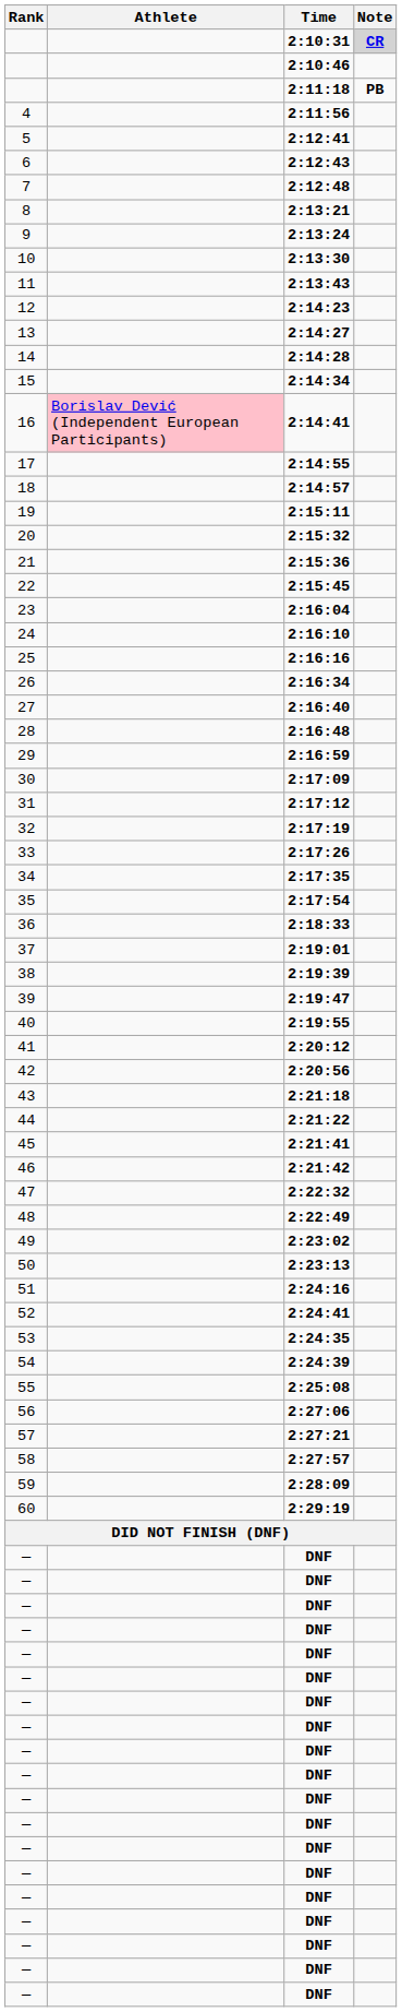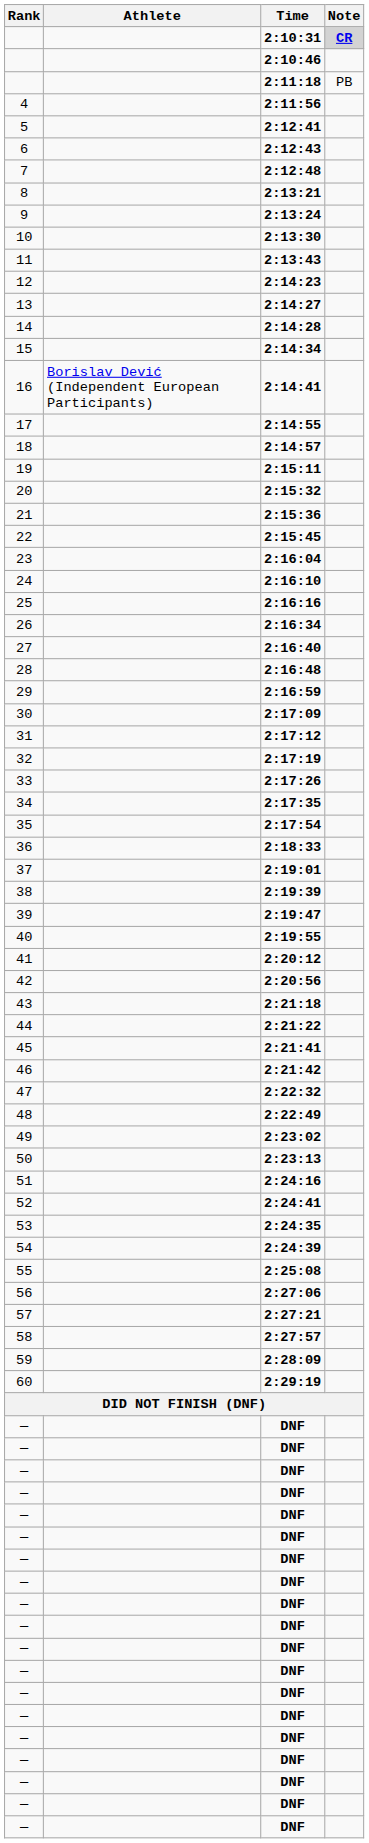2:11:18 | Note: bold -> normal
2:14:41 | Athlete: pink background -> no background
